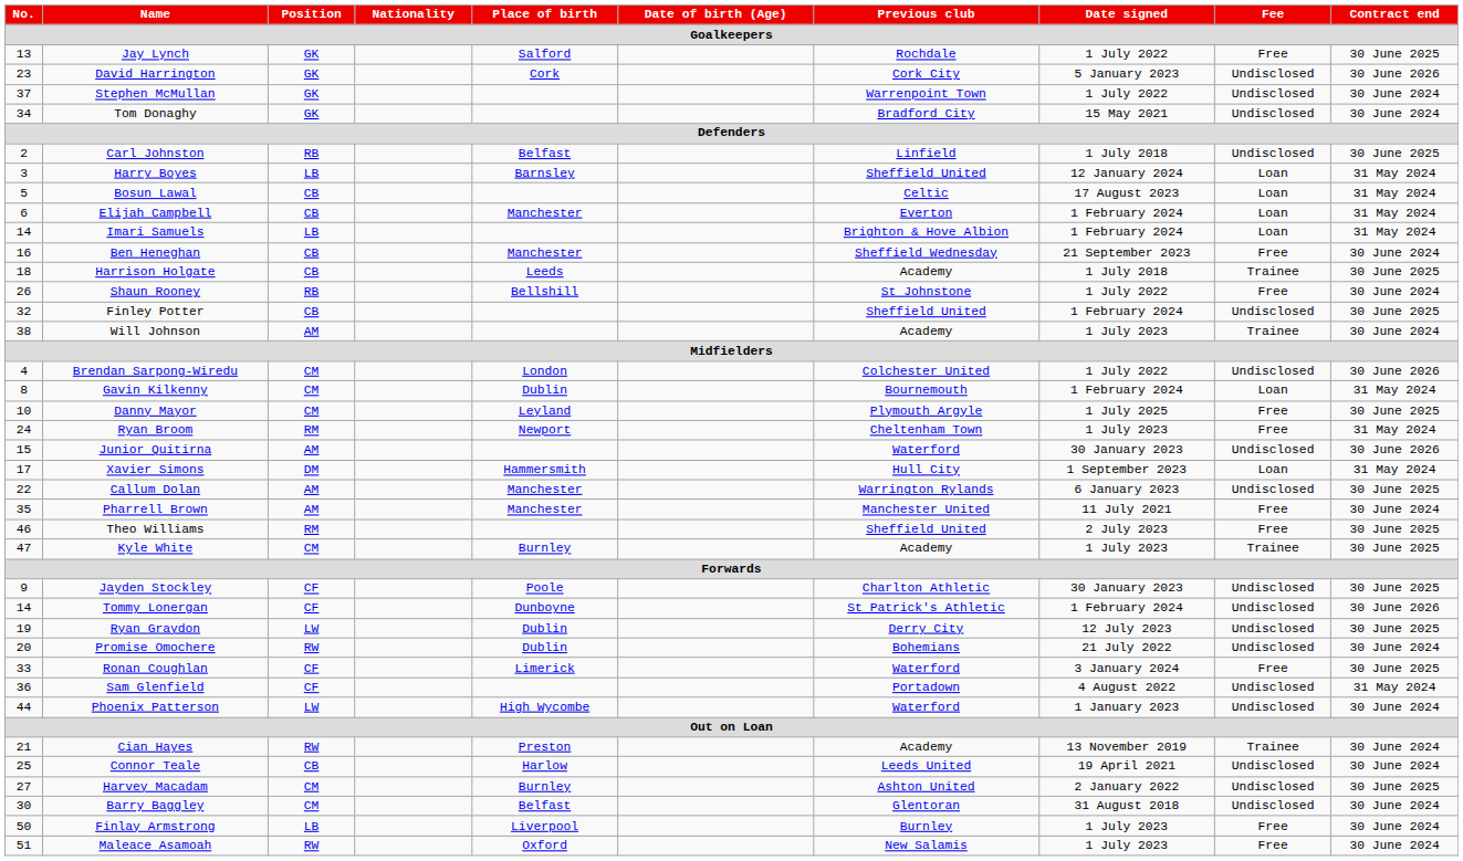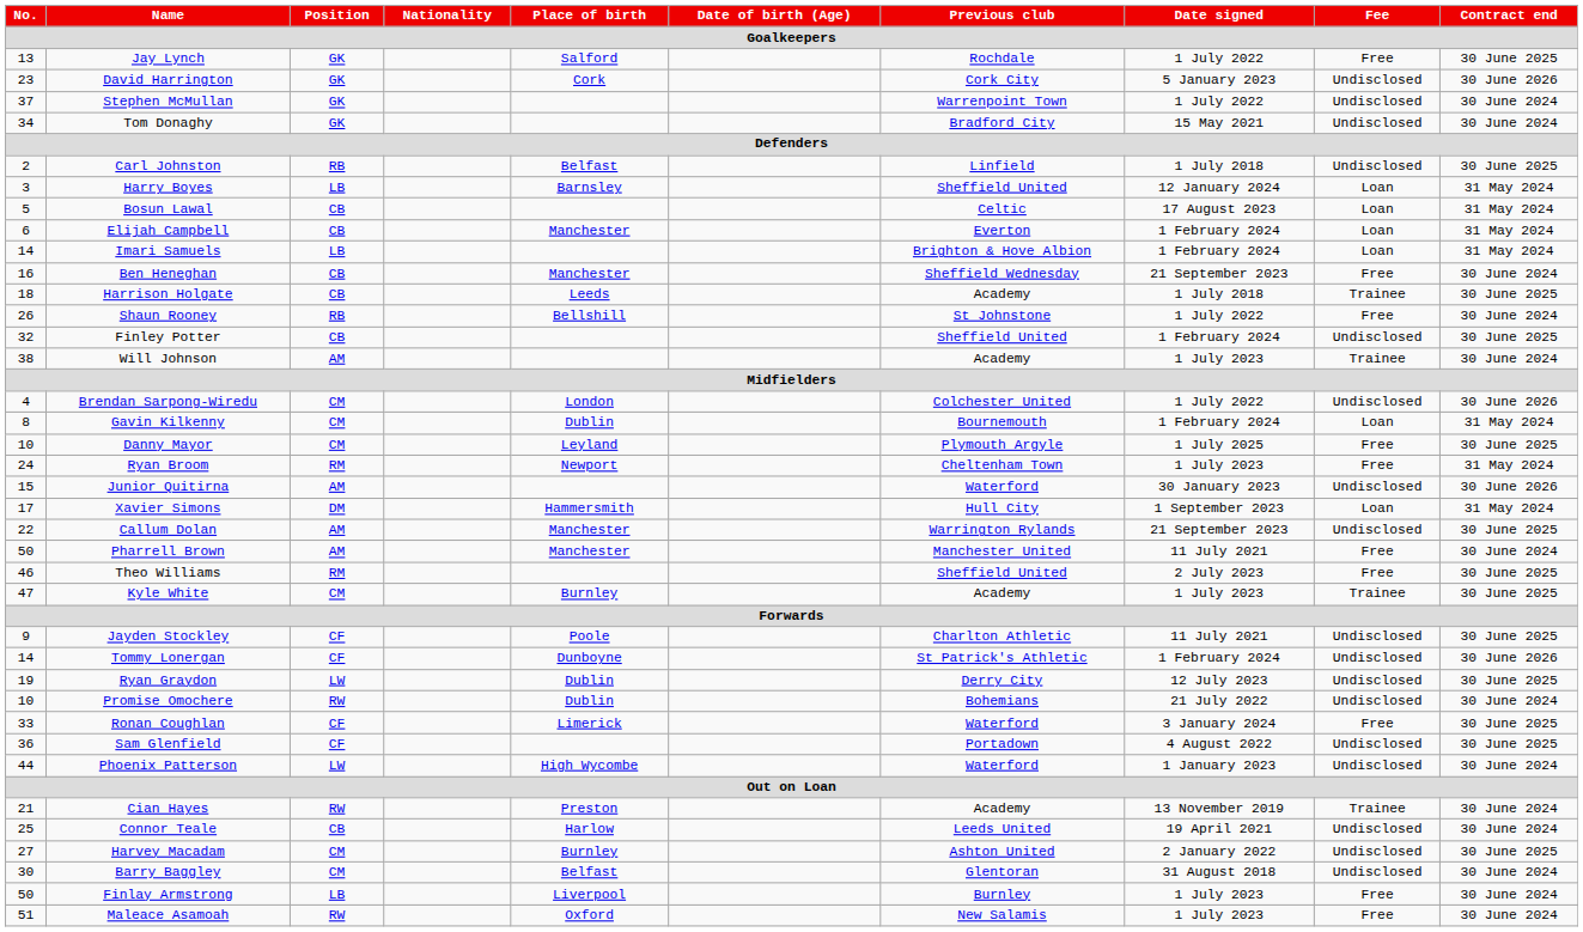Callum Dolan | Date signed: 6 January 2023 -> 21 September 2023
Pharrell Brown | No.: 35 -> 50
Jayden Stockley | Date signed: 30 January 2023 -> 11 July 2021
Promise Omochere | No.: 20 -> 10
Sam Glenfield | Contract end: 31 May 2024 -> 30 June 2025
